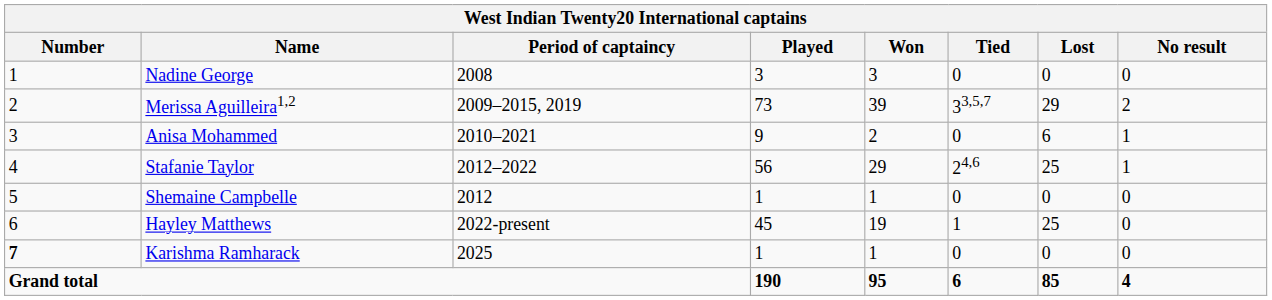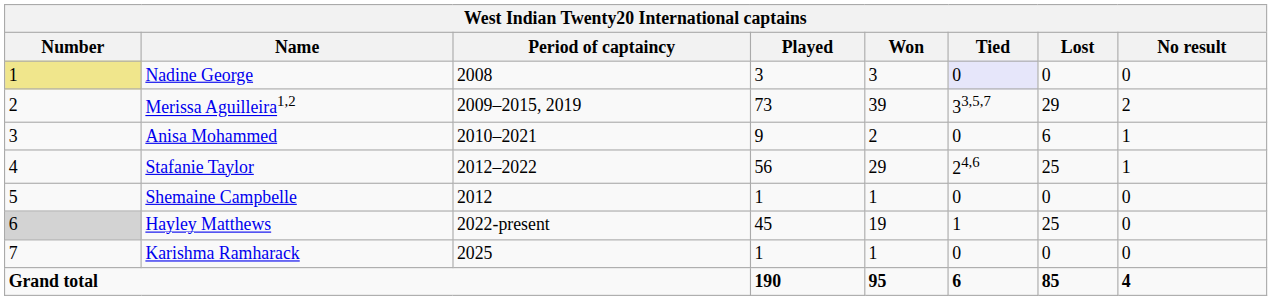Nadine George | Number: no background -> khaki background
Nadine George | Tied: no background -> lavender background
Hayley Matthews | Number: no background -> lightgrey background
Karishma Ramharack | Number: bold -> normal
